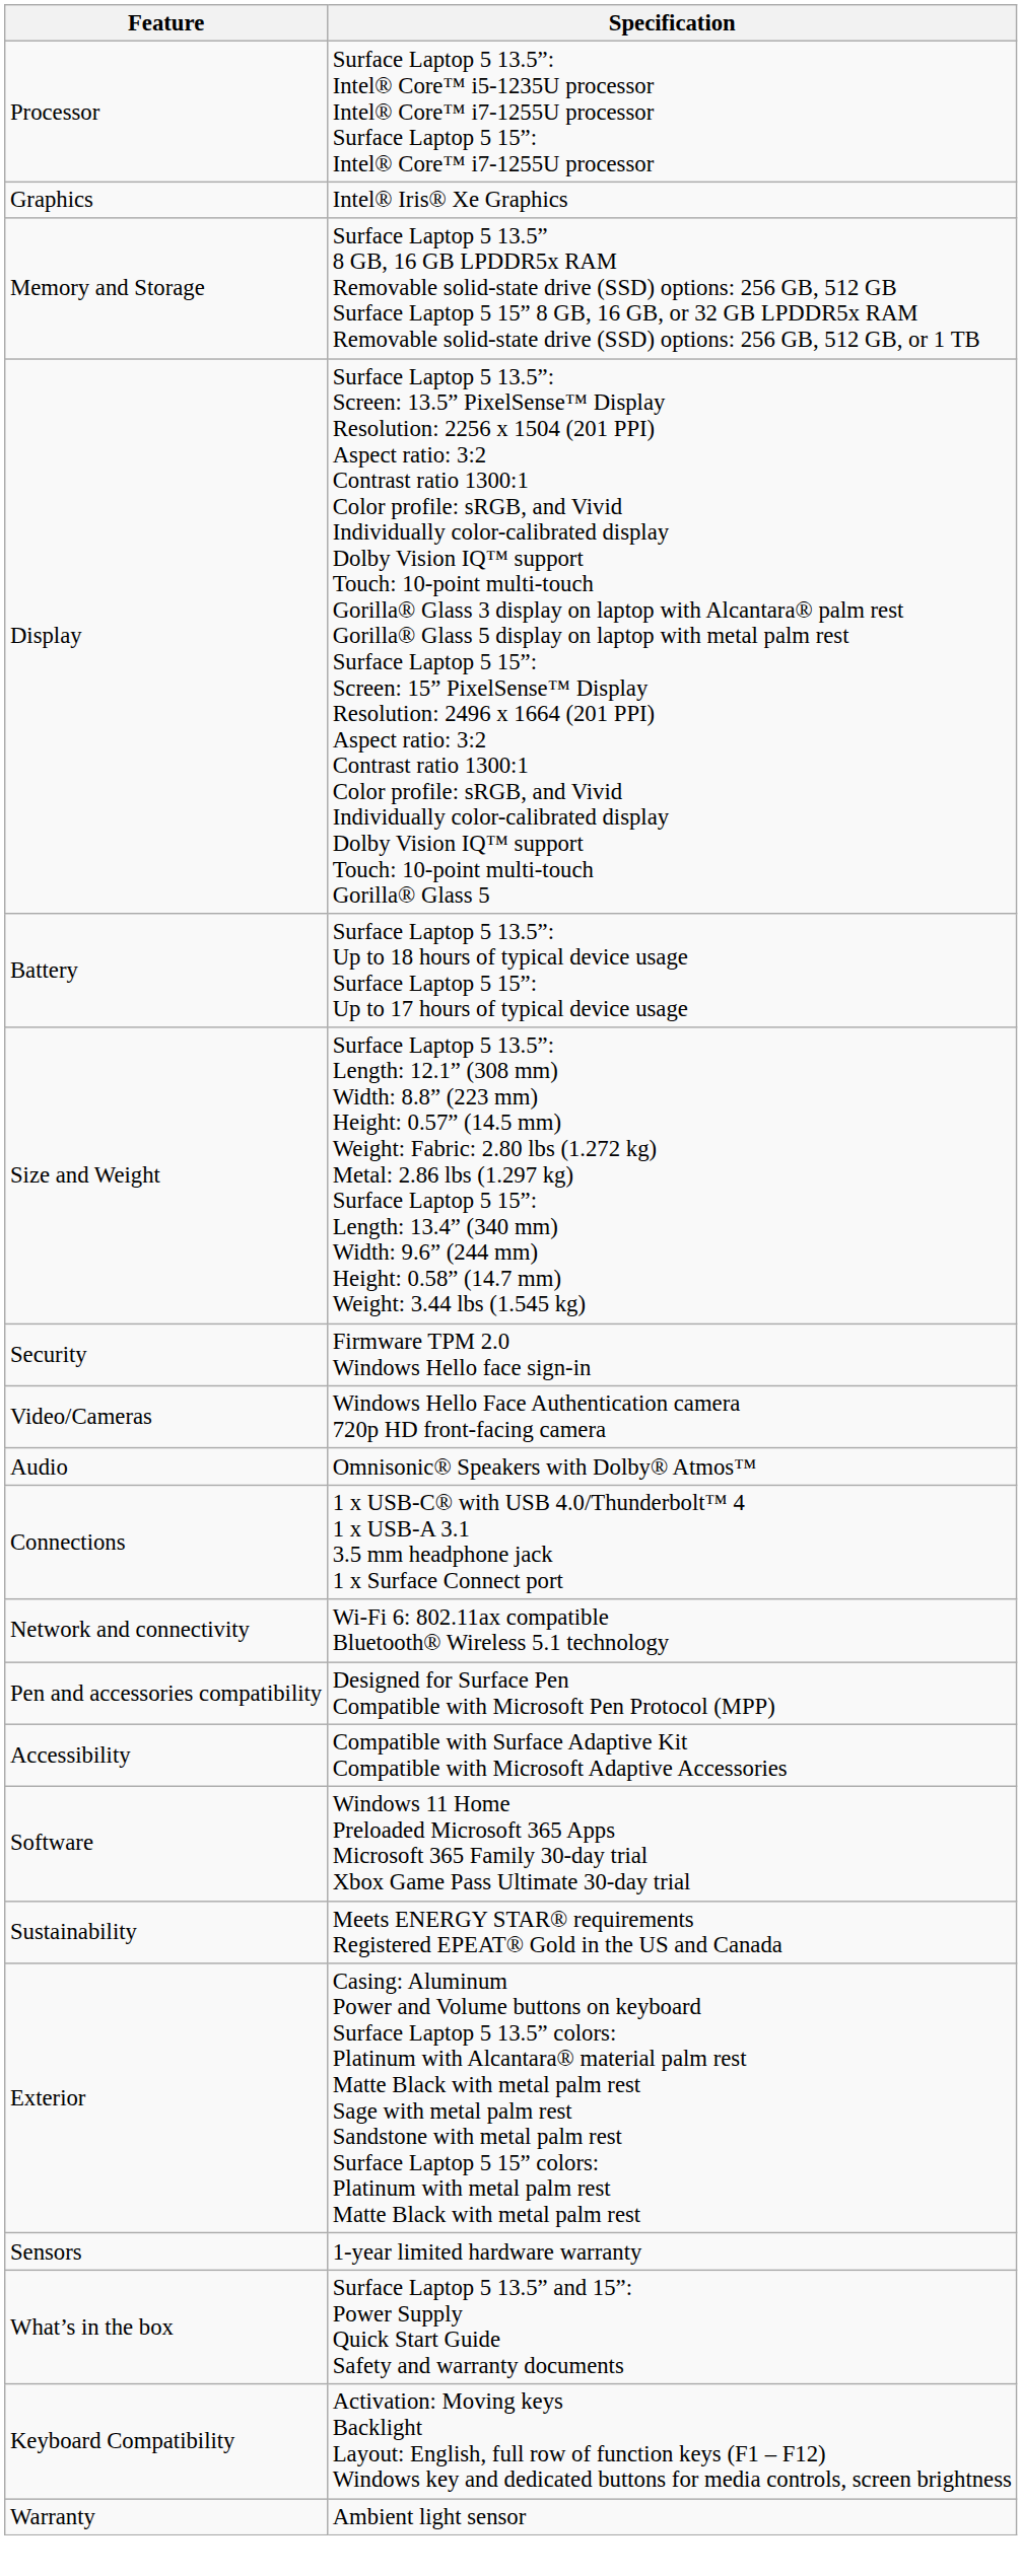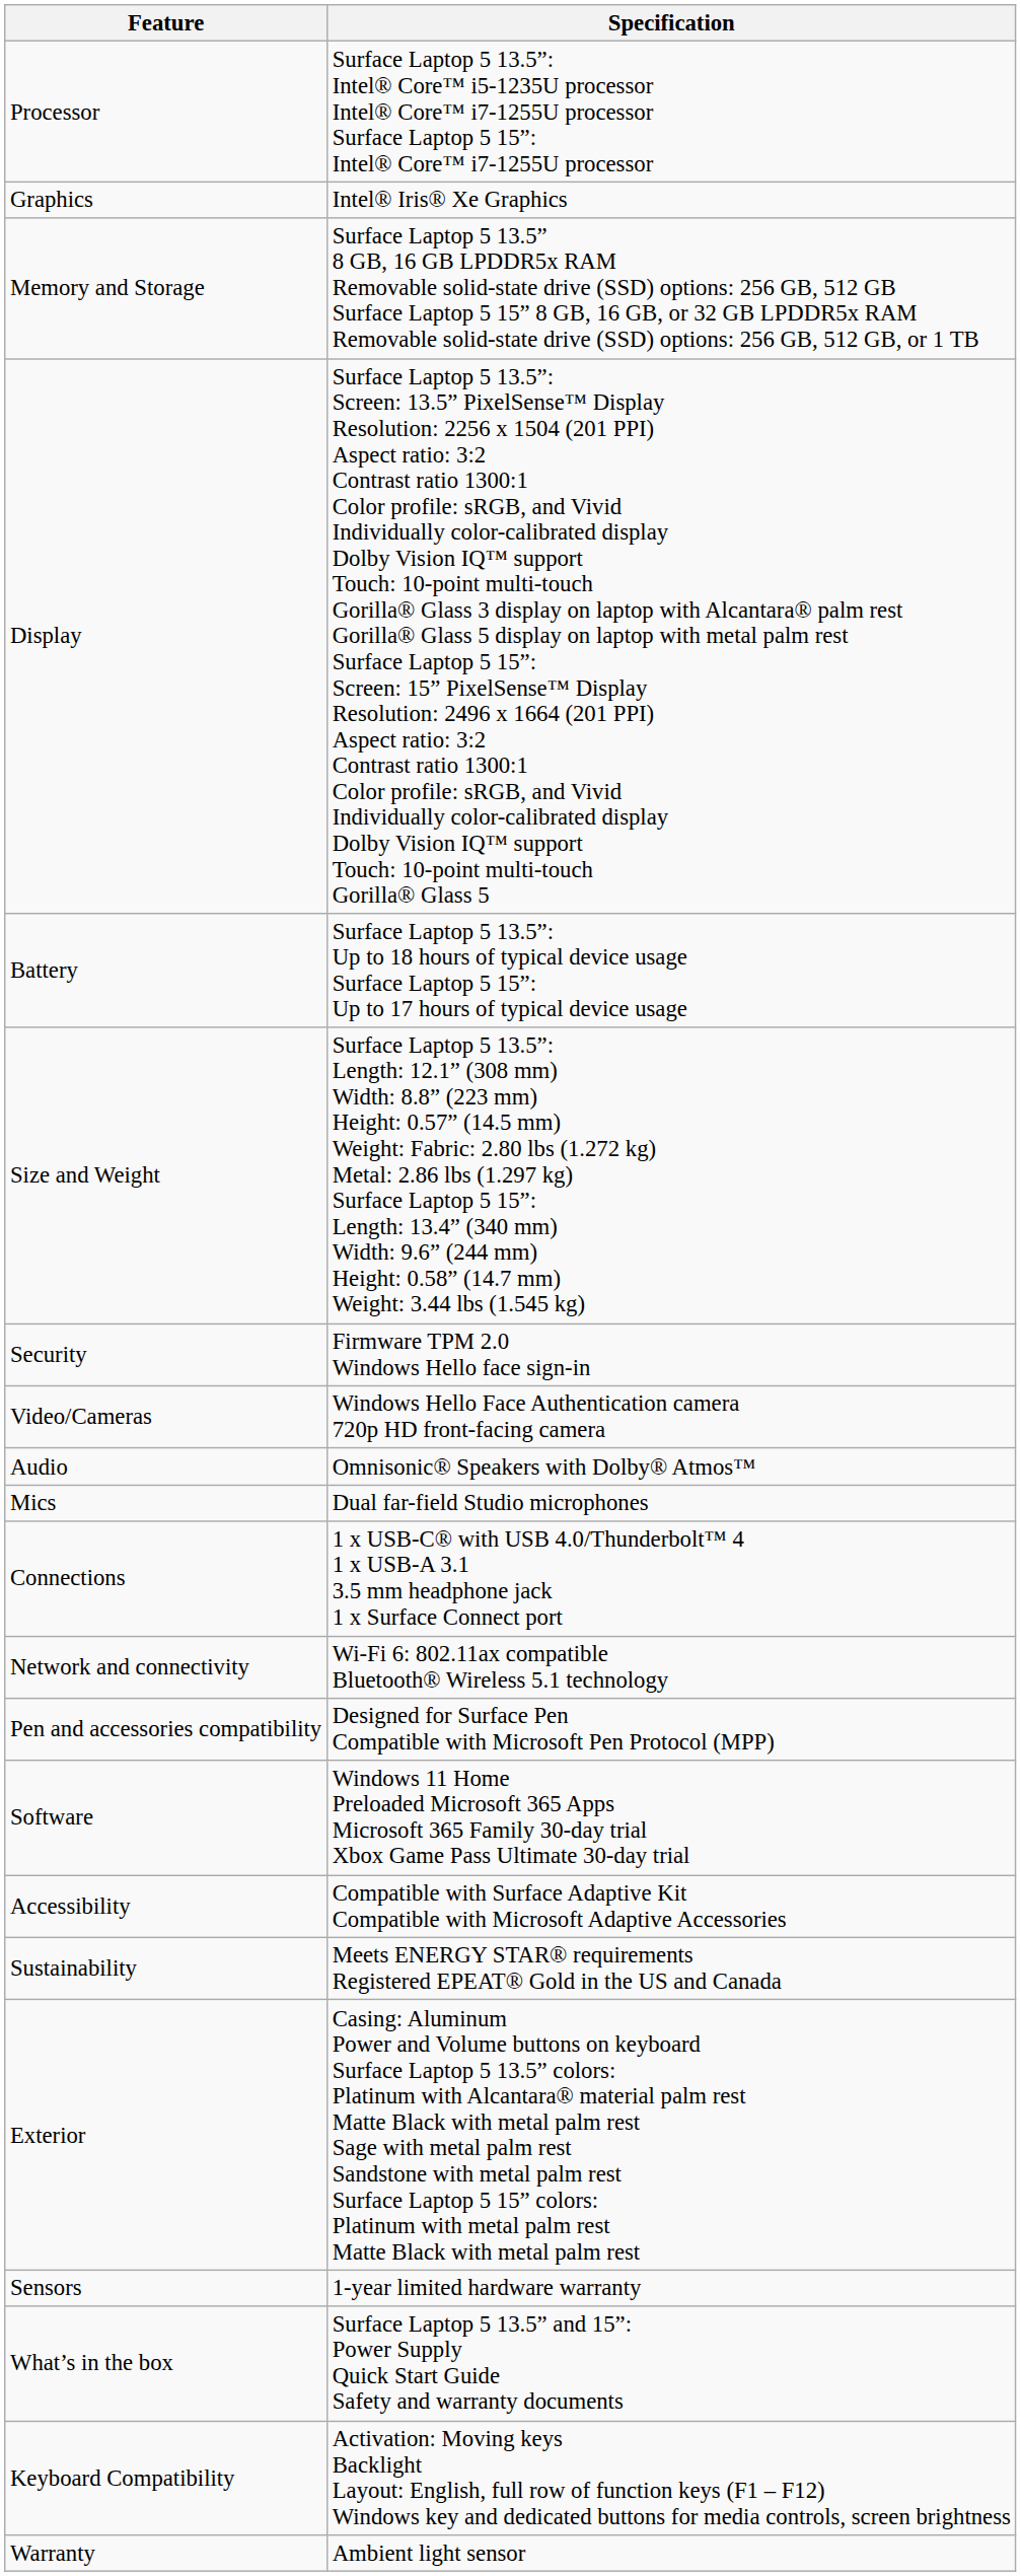+ row: Mics | Dual far-field Studio microphones
rows swapped: Software <-> Accessibility
